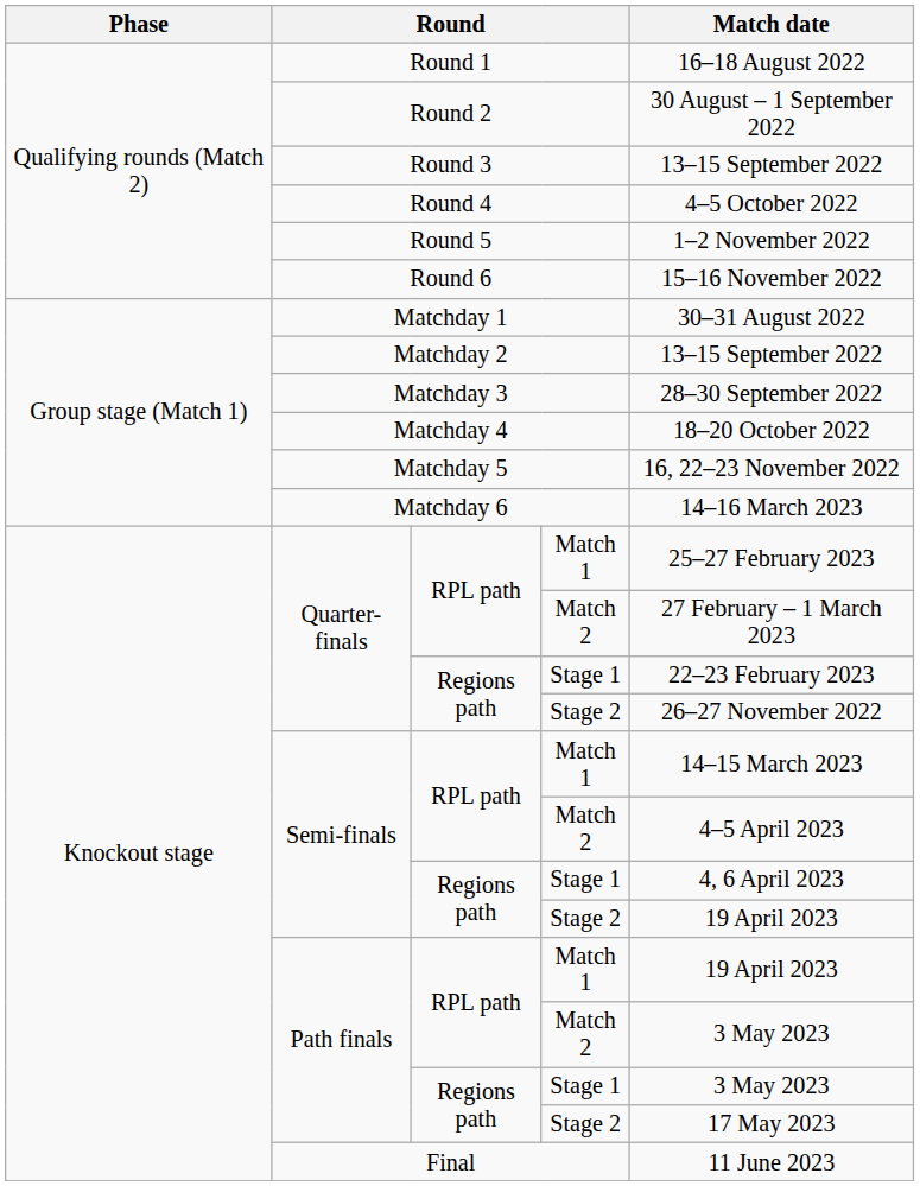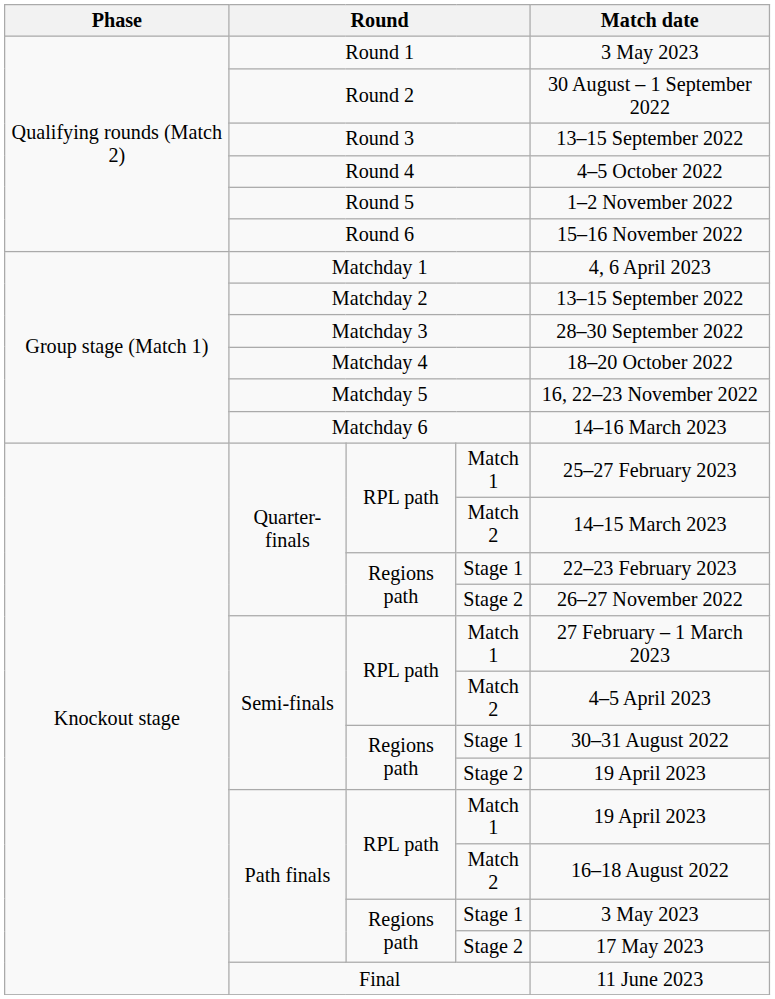Round 1 | Match date: 16–18 August 2022 -> 3 May 2023
Matchday 1 | Match date: 30–31 August 2022 -> 4, 6 April 2023
Quarter-finals / Match 2 | Match date: 27 February – 1 March 2023 -> 14–15 March 2023
Semi-finals / Match 1 | Match date: 14–15 March 2023 -> 27 February – 1 March 2023
Semi-finals / Stage 1 | Match date: 4, 6 April 2023 -> 30–31 August 2022
Path finals / Match 2 | Match date: 3 May 2023 -> 16–18 August 2022
